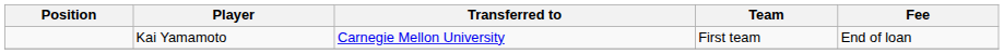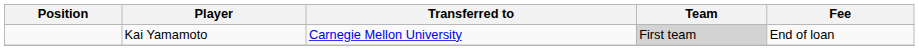Kai Yamamoto | Team: no background -> lightgrey background
